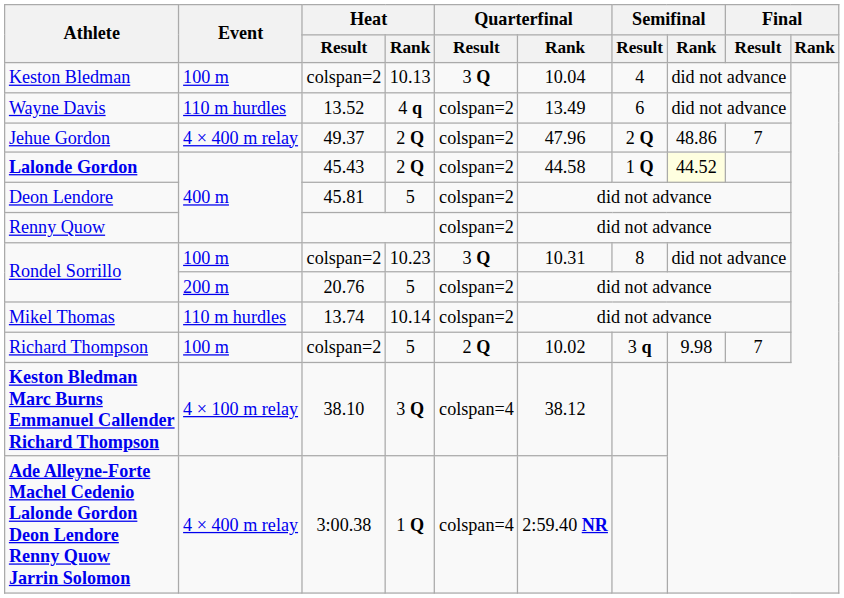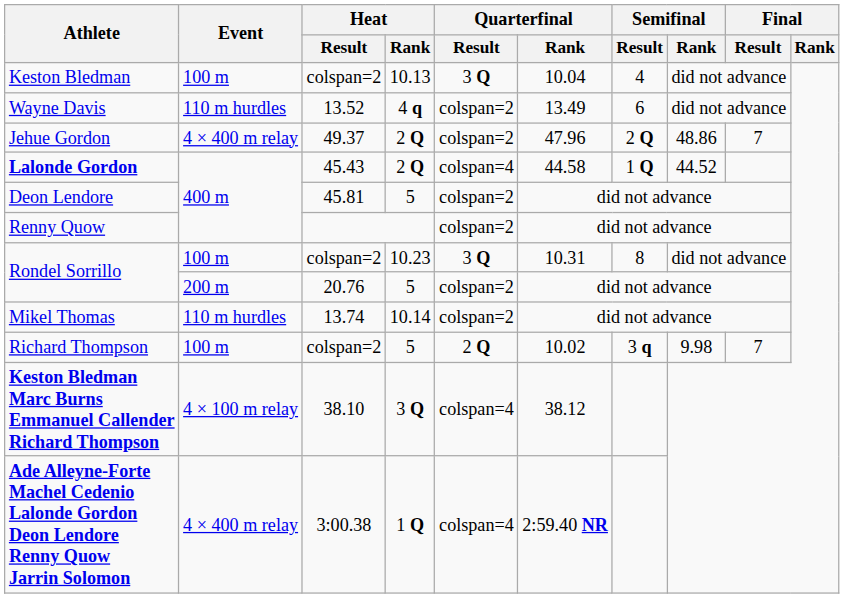Lalonde Gordon | Quarterfinal / Result: colspan=2 -> colspan=4
Lalonde Gordon | Semifinal / Rank: lightyellow background -> no background
